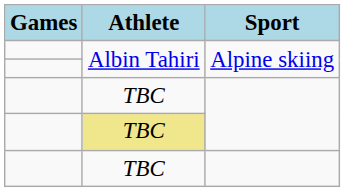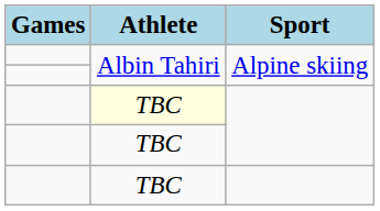row 4 | Athlete: no background -> lightyellow background
row 5 | Athlete: khaki background -> no background
